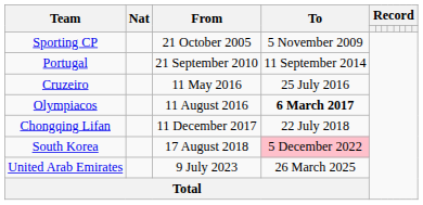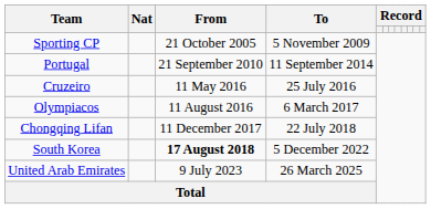Olympiacos | To: bold -> normal
South Korea | From: normal -> bold
South Korea | To: pink background -> no background
